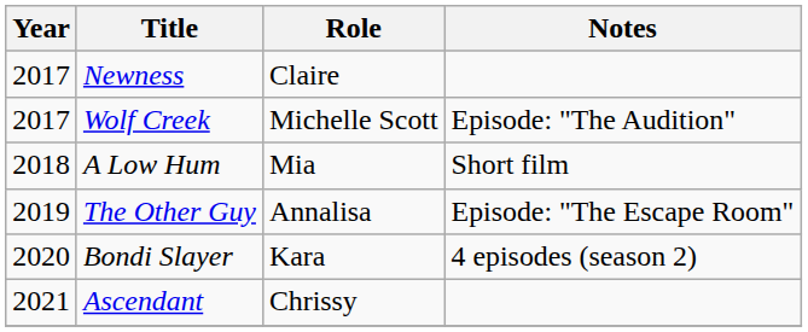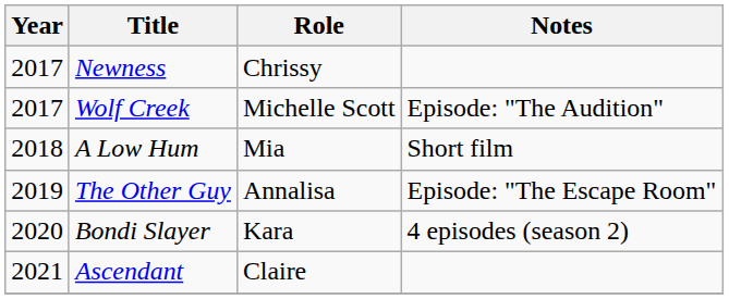Newness | Role: Claire -> Chrissy
Ascendant | Role: Chrissy -> Claire
